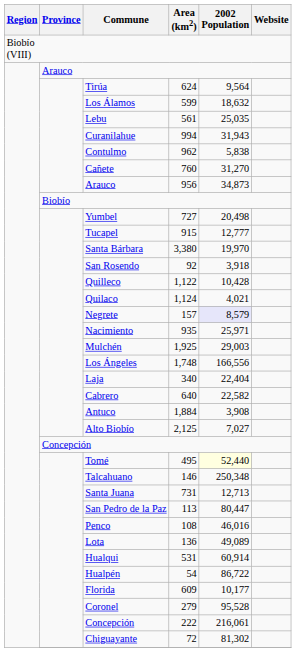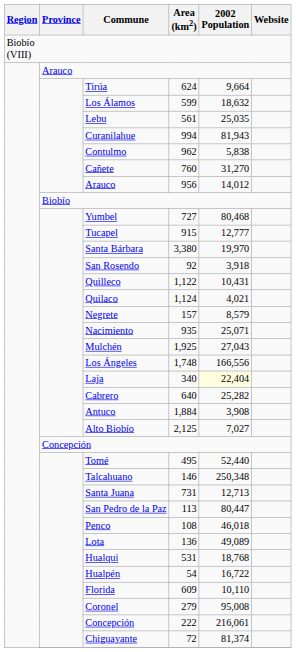Tirúa | 2002 Population: 9,564 -> 9,664
Curanilahue | 2002 Population: 31,943 -> 81,943
Arauco / 956 | 2002 Population: 34,873 -> 14,012
Yumbel | 2002 Population: 20,498 -> 80,468
Quilleco | 2002 Population: 10,428 -> 10,431
Negrete | 2002 Population: lavender background -> no background
Nacimiento | 2002 Population: 25,971 -> 25,071
Mulchén | 2002 Population: 29,003 -> 27,043
Laja | 2002 Population: no background -> lightyellow background
Cabrero | 2002 Population: 22,582 -> 25,282
Tomé | 2002 Population: lightyellow background -> no background
Penco | 2002 Population: 46,016 -> 46,018
Hualqui | 2002 Population: 60,914 -> 18,768
Hualpén | 2002 Population: 86,722 -> 16,722
Florida | 2002 Population: 10,177 -> 10,110
Coronel | 2002 Population: 95,528 -> 95,008
Chiguayante | 2002 Population: 81,302 -> 81,374
